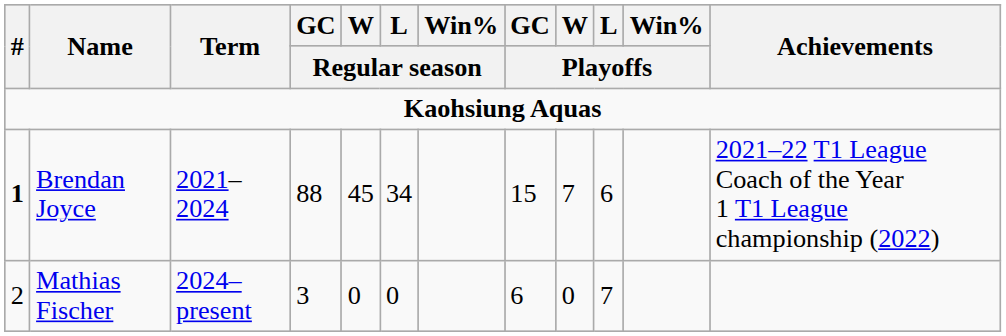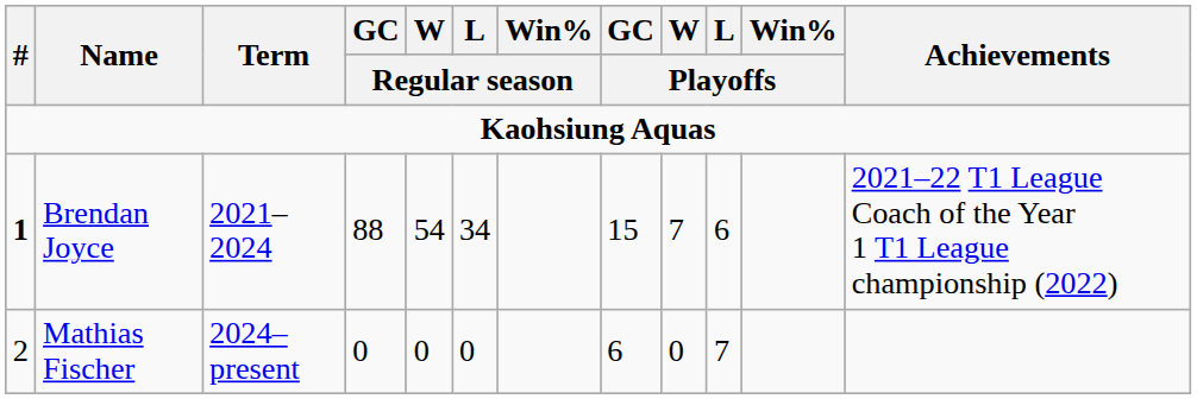Brendan Joyce | W / Regular season: 45 -> 54
Mathias Fischer | GC / Regular season: 3 -> 0
